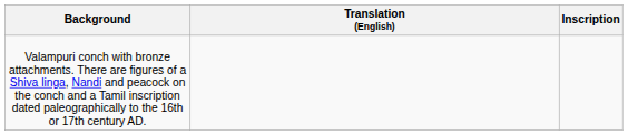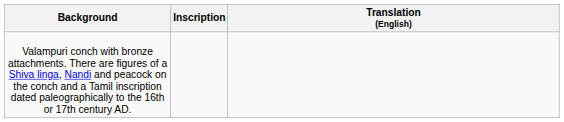columns swapped: Translation (English) <-> Inscription
